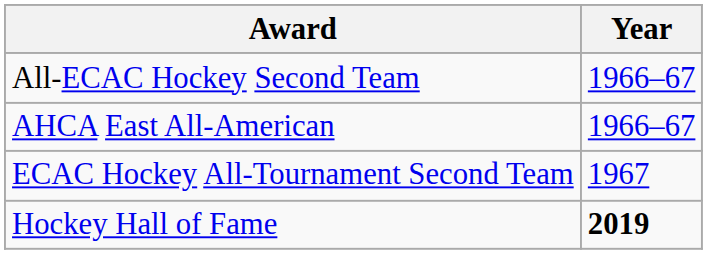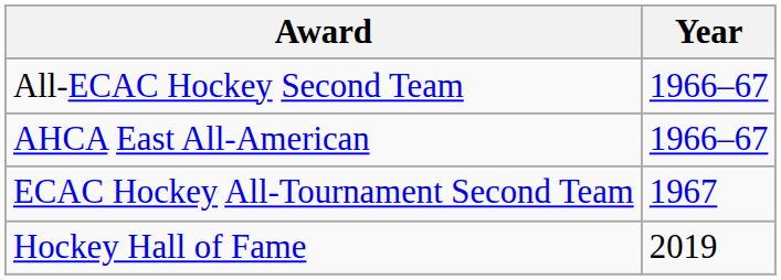Hockey Hall of Fame | Year: bold -> normal
